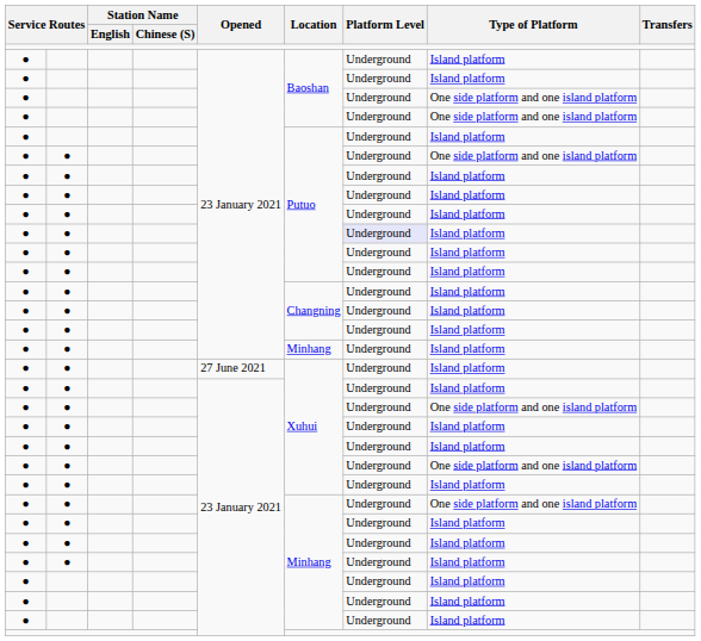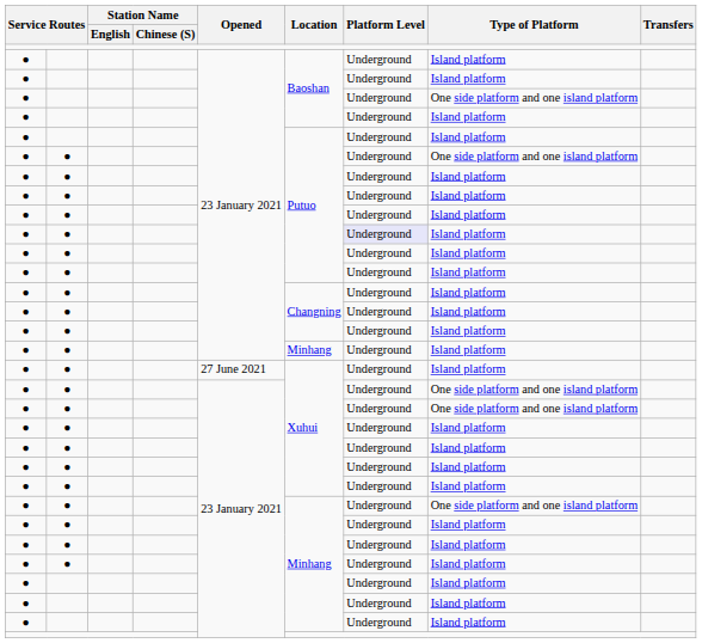row 7 | Type of Platform: One side platform and one island platform -> Island platform
row 21 | Type of Platform: Island platform -> One side platform and one island platform
row 25 | Type of Platform: One side platform and one island platform -> Island platform
